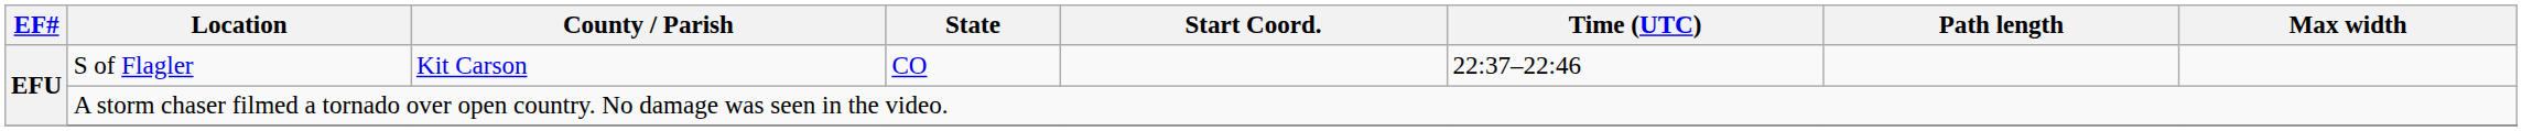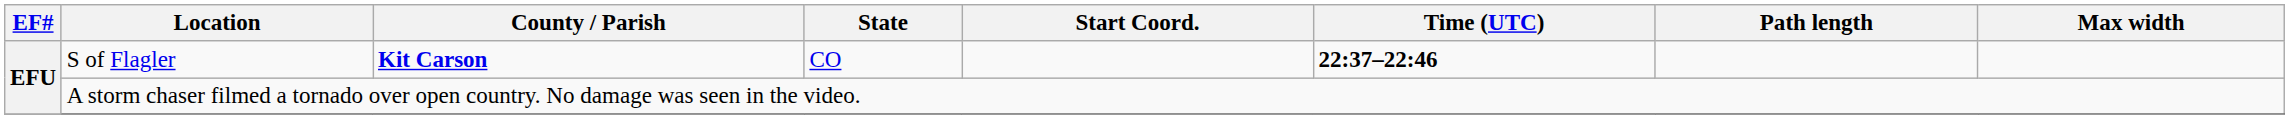S of Flagler | County / Parish: normal -> bold
S of Flagler | Time (UTC): normal -> bold
